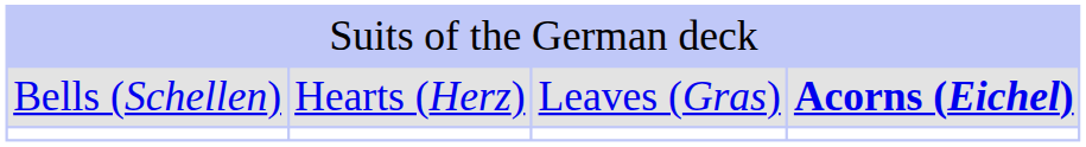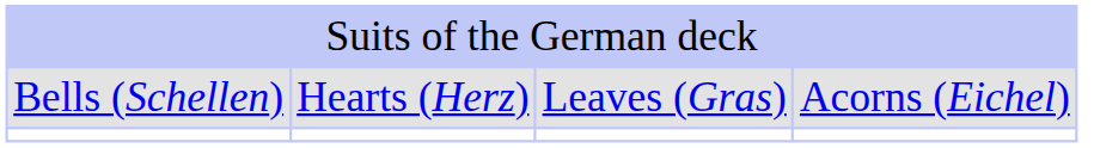Bells (Schellen) | column 4: bold -> normal
